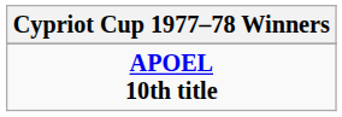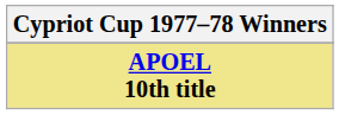row 2 | column 1: no background -> khaki background
